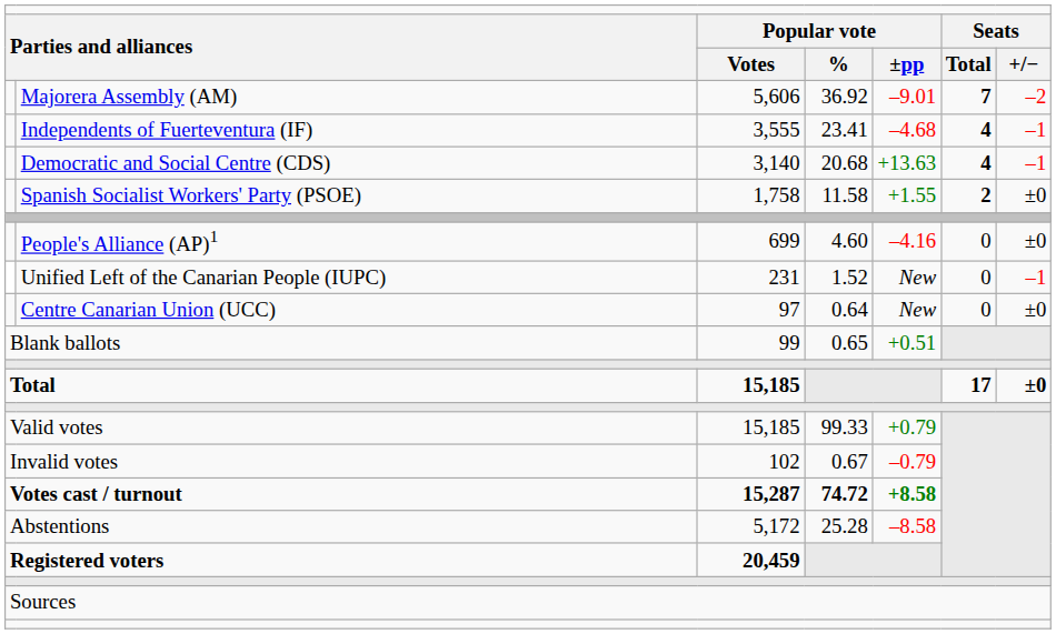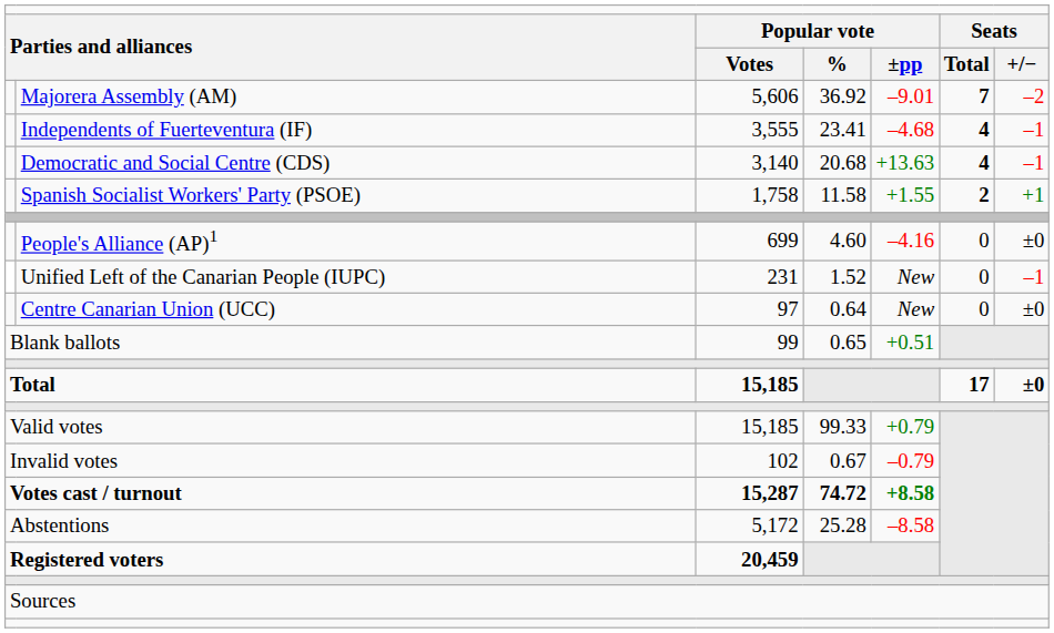Spanish Socialist Workers' Party (PSOE) | column 7: ±0 -> +1
